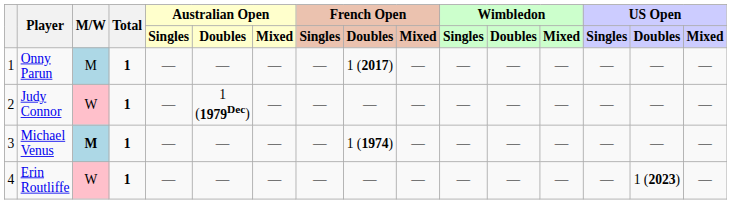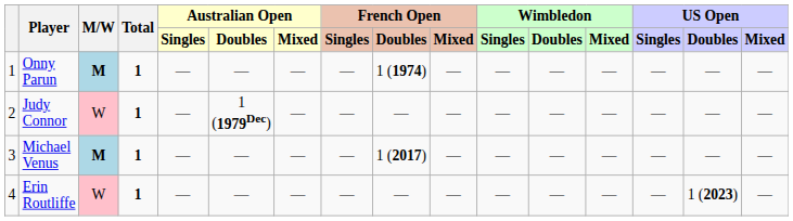Onny Parun | M/W: normal -> bold
Onny Parun | French Open / Doubles: 1 (2017) -> 1 (1974)
Michael Venus | French Open / Doubles: 1 (1974) -> 1 (2017)
